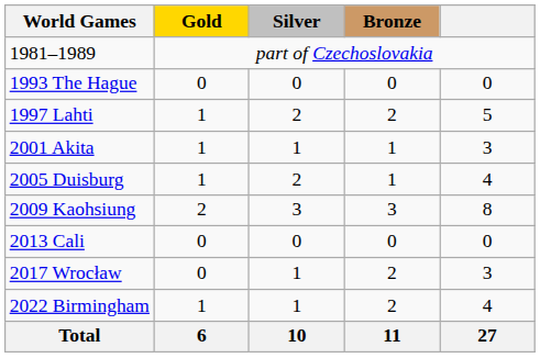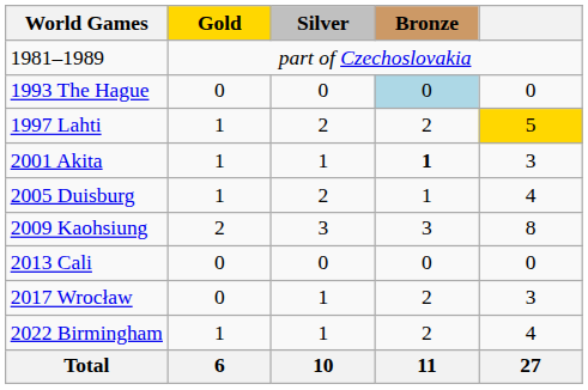1993 The Hague | Bronze: no background -> lightblue background
1997 Lahti | column 5: no background -> gold background
2001 Akita | Bronze: normal -> bold
